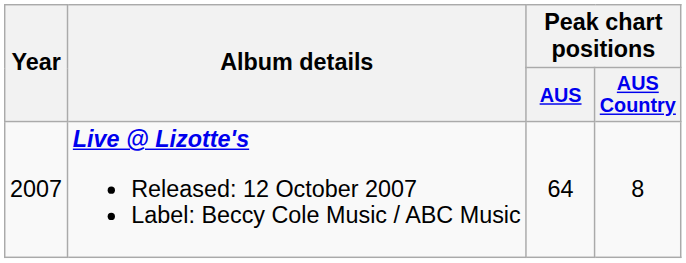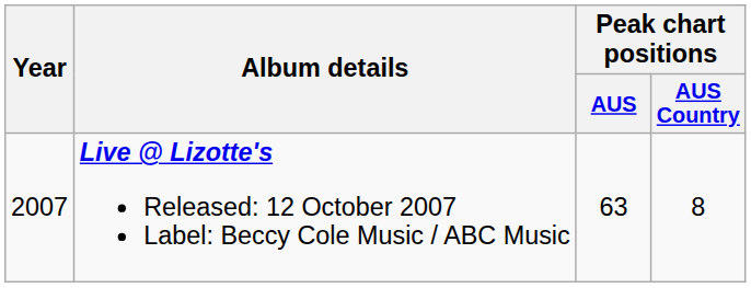row 3 | Peak chart positions / AUS: 64 -> 63
